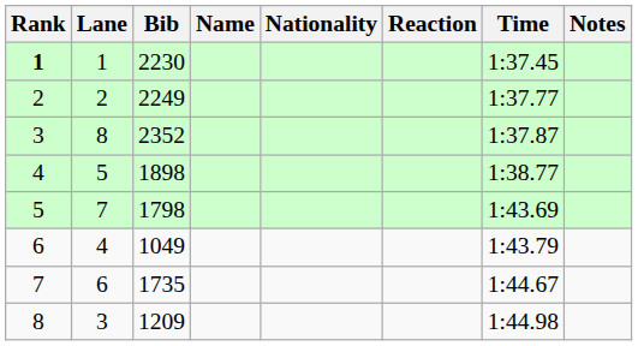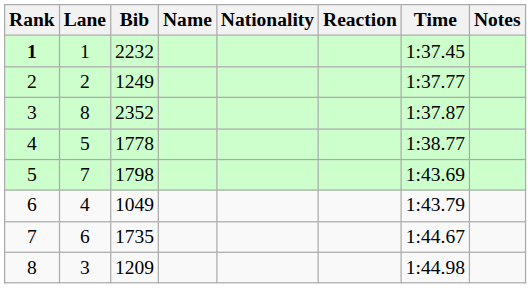row 2 | Bib: 2230 -> 2232
row 3 | Bib: 2249 -> 1249
row 5 | Bib: 1898 -> 1778
